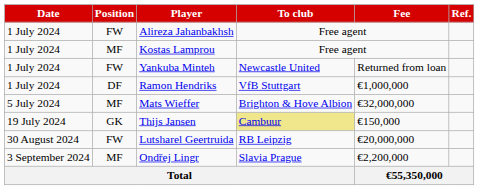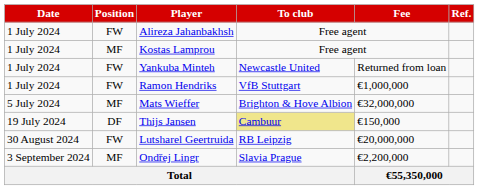Ramon Hendriks | Position: DF -> FW
Thijs Jansen | Position: GK -> DF
